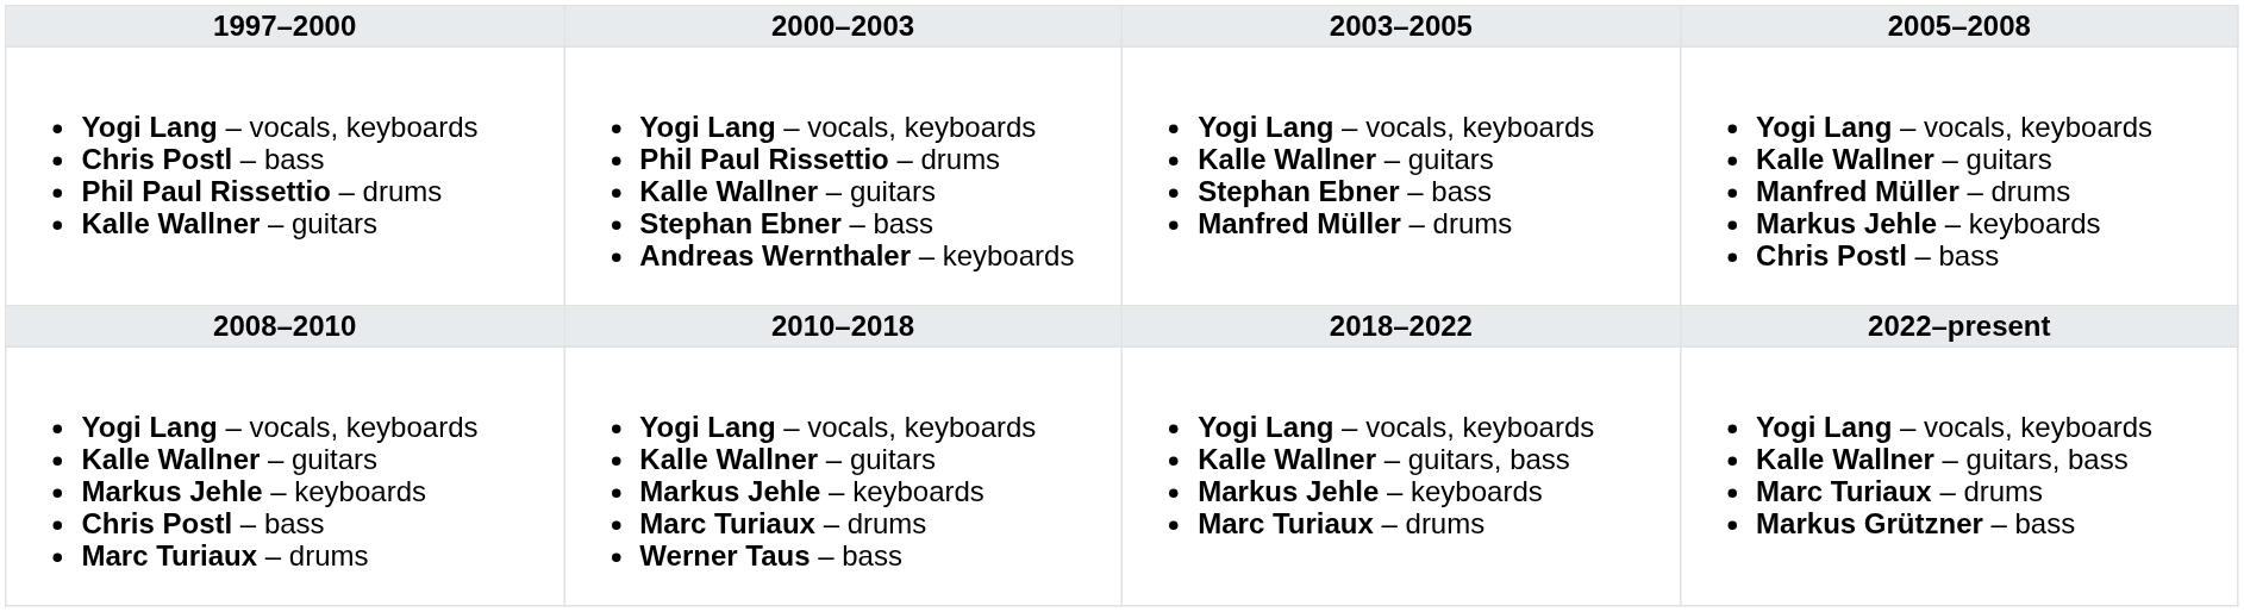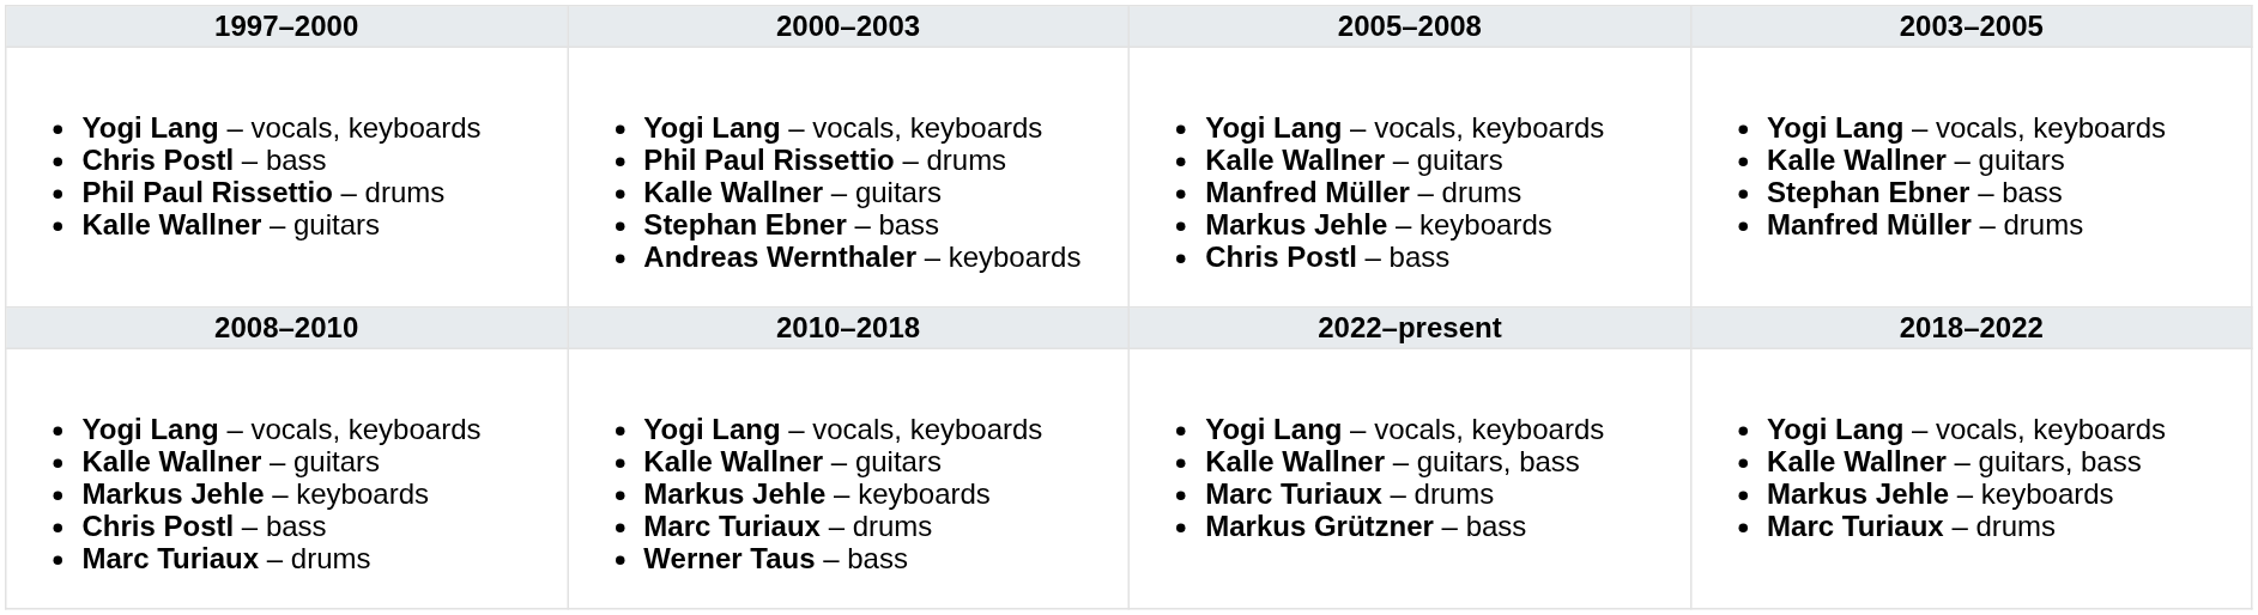columns swapped: 2003–2005 <-> 2005–2008
